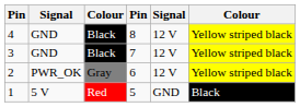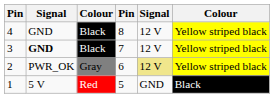3 | column 2: normal -> bold
2 | column 5: no background -> khaki background
